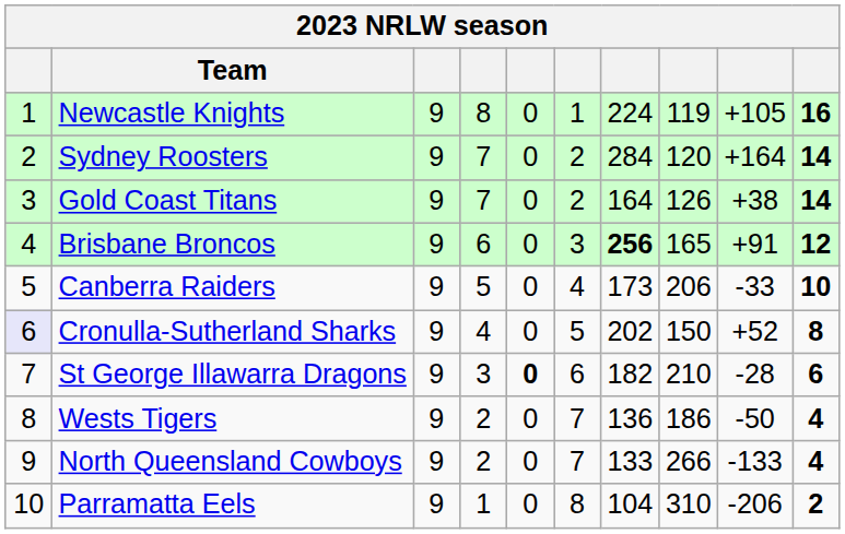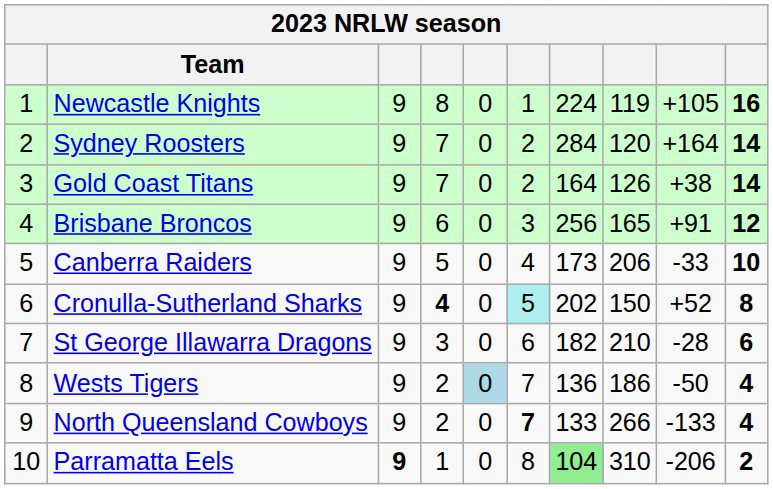Brisbane Broncos | column 7: bold -> normal
Cronulla-Sutherland Sharks | column 1: lavender background -> no background
Cronulla-Sutherland Sharks | column 4: normal -> bold
Cronulla-Sutherland Sharks | column 6: no background -> paleturquoise background
St George Illawarra Dragons | column 5: bold -> normal
Wests Tigers | column 5: no background -> lightblue background
North Queensland Cowboys | column 6: normal -> bold
Parramatta Eels | column 3: normal -> bold
Parramatta Eels | column 7: no background -> lightgreen background
